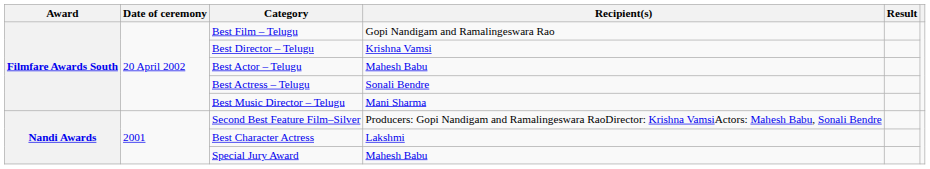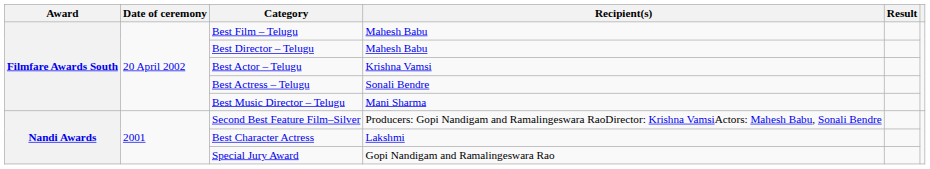Best Film – Telugu | Recipient(s): Gopi Nandigam and Ramalingeswara Rao -> Mahesh Babu
Best Director – Telugu | Recipient(s): Krishna Vamsi -> Mahesh Babu
Best Actor – Telugu | Recipient(s): Mahesh Babu -> Krishna Vamsi
Special Jury Award | Recipient(s): Mahesh Babu -> Gopi Nandigam and Ramalingeswara Rao
